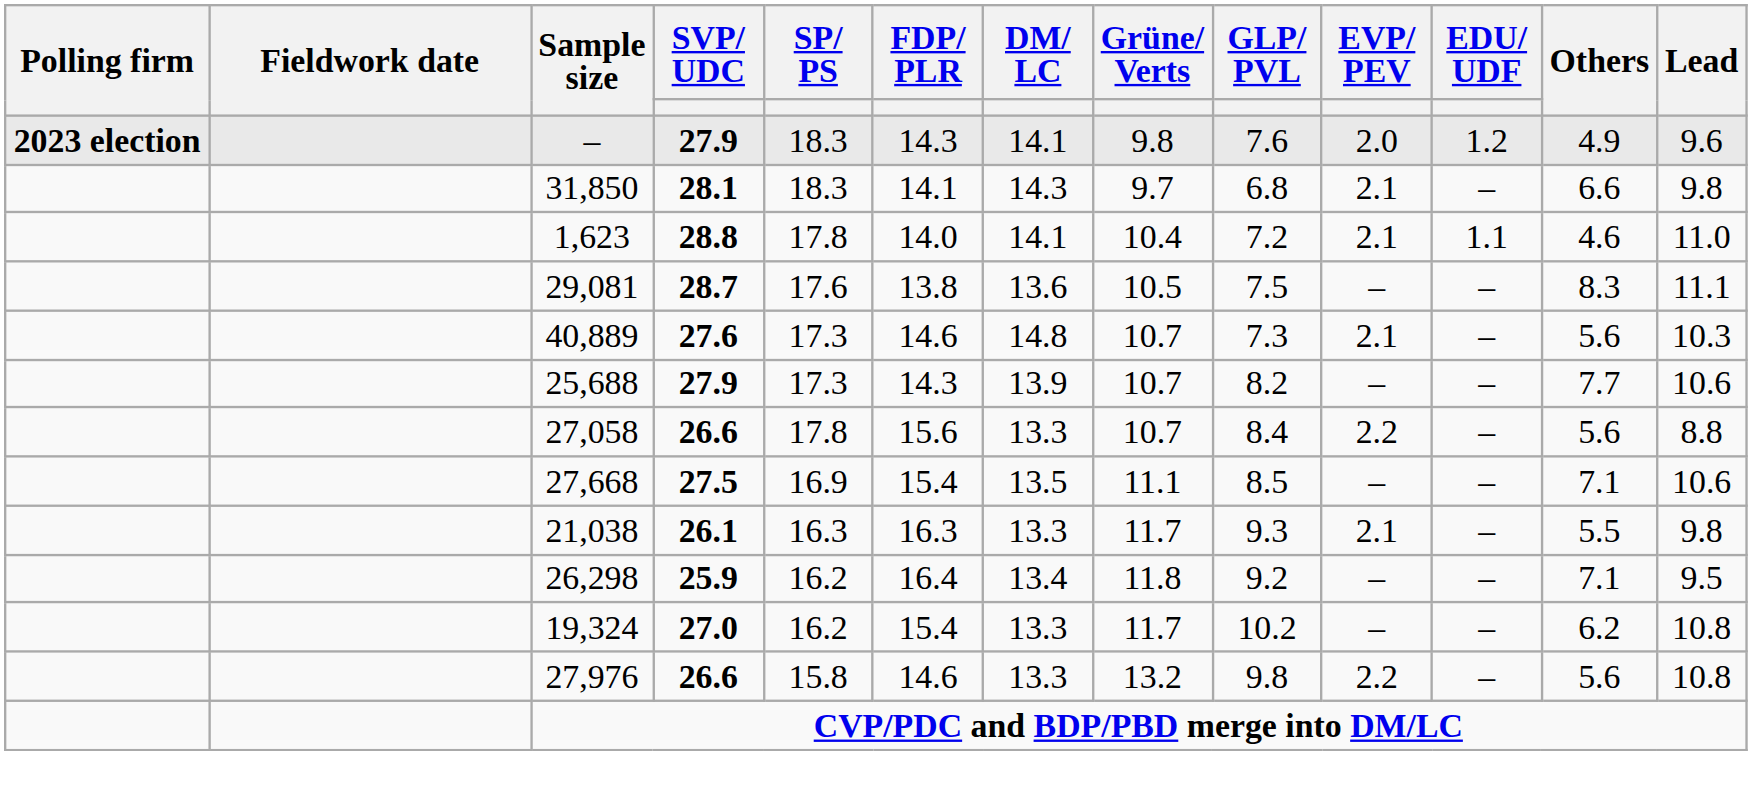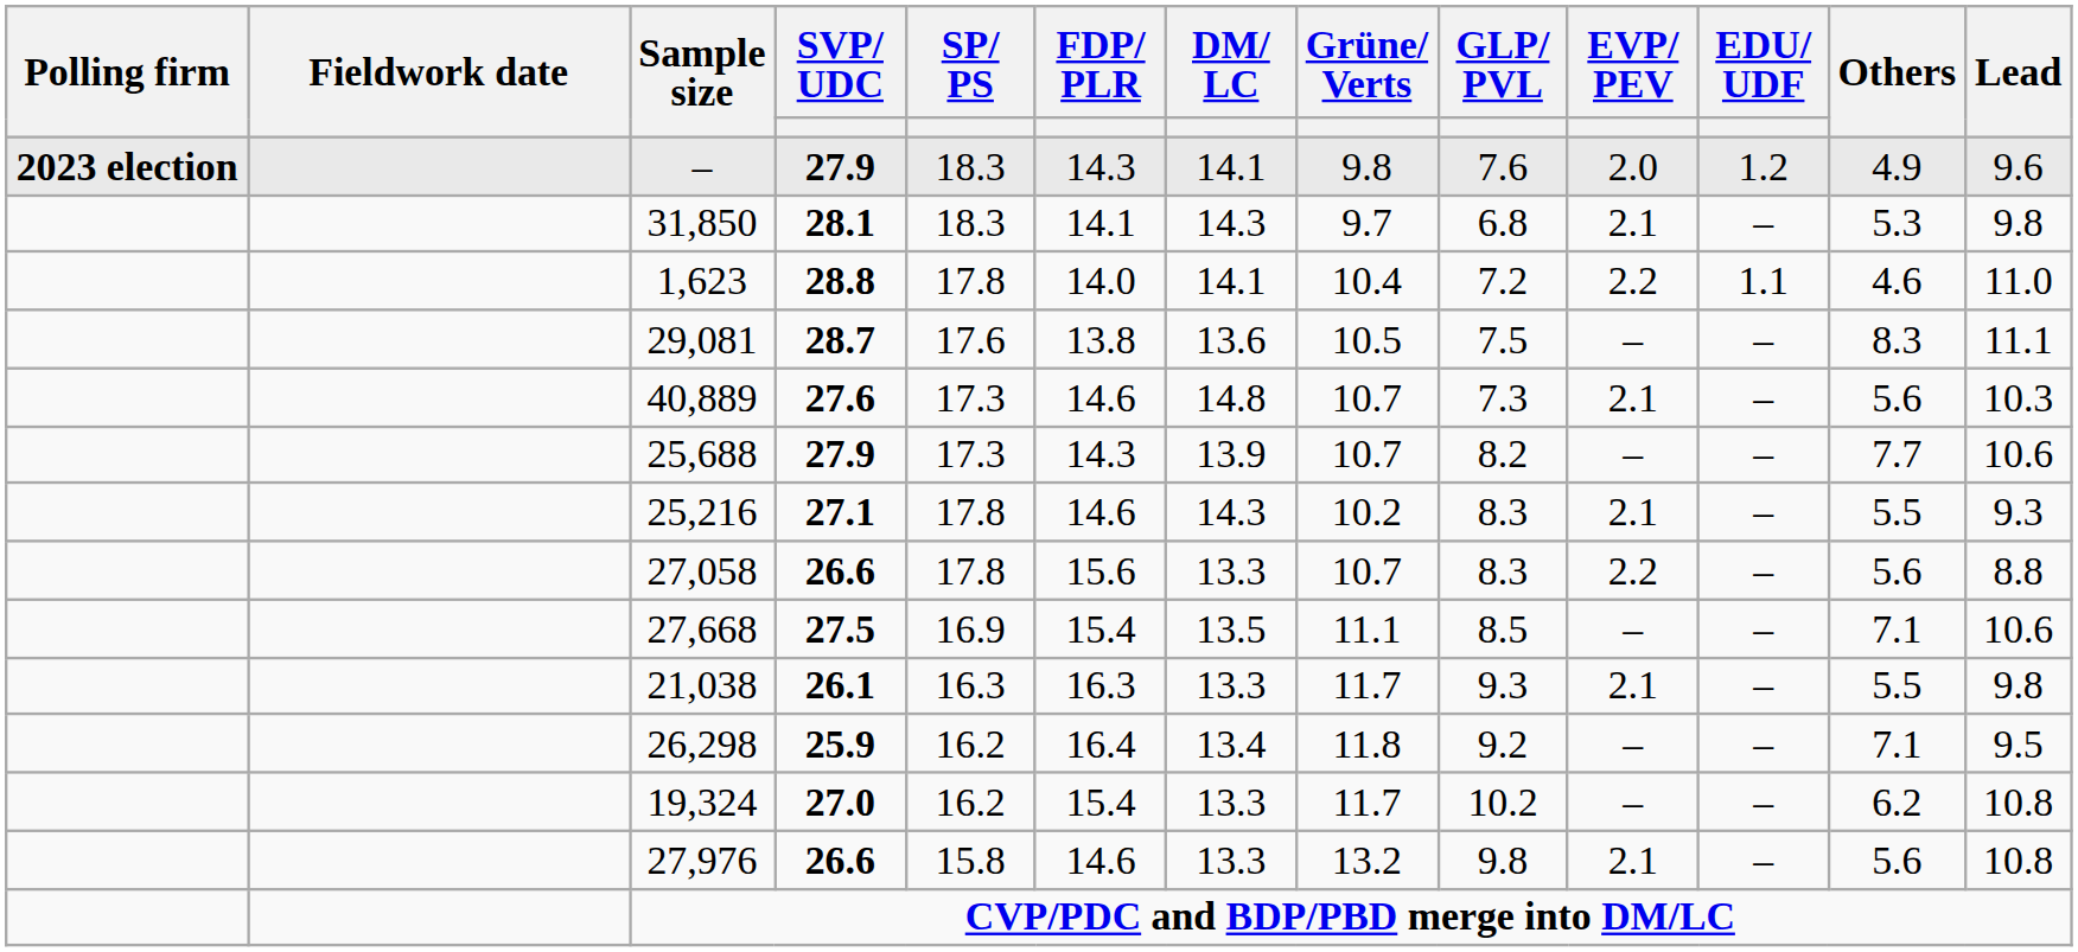31,850 | Others: 6.6 -> 5.3
1,623 | EVP/ PEV: 2.1 -> 2.2
+ row: 25,216 | 27.1 | 17.8 | 14.6 | 14.3 | 10.2 | 8.3 | 2.1 | – | 5.5 | 9.3
27,058 | GLP/ PVL: 8.4 -> 8.3
27,976 | EVP/ PEV: 2.2 -> 2.1
